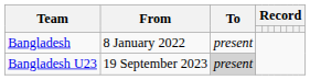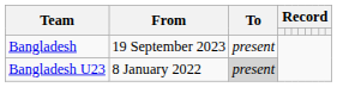Bangladesh | From: 8 January 2022 -> 19 September 2023
Bangladesh U23 | From: 19 September 2023 -> 8 January 2022
